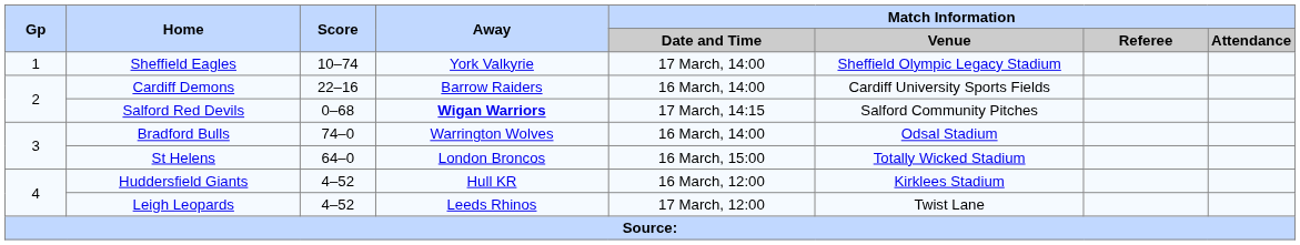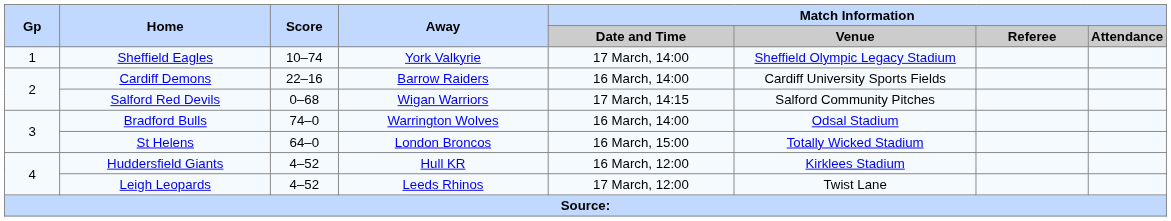Salford Red Devils | Away: bold -> normal
